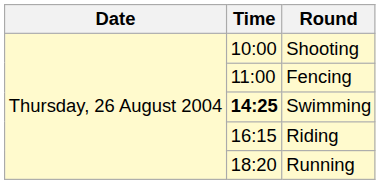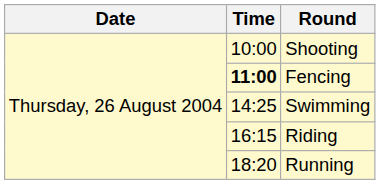Fencing | Time: normal -> bold
Swimming | Time: bold -> normal
